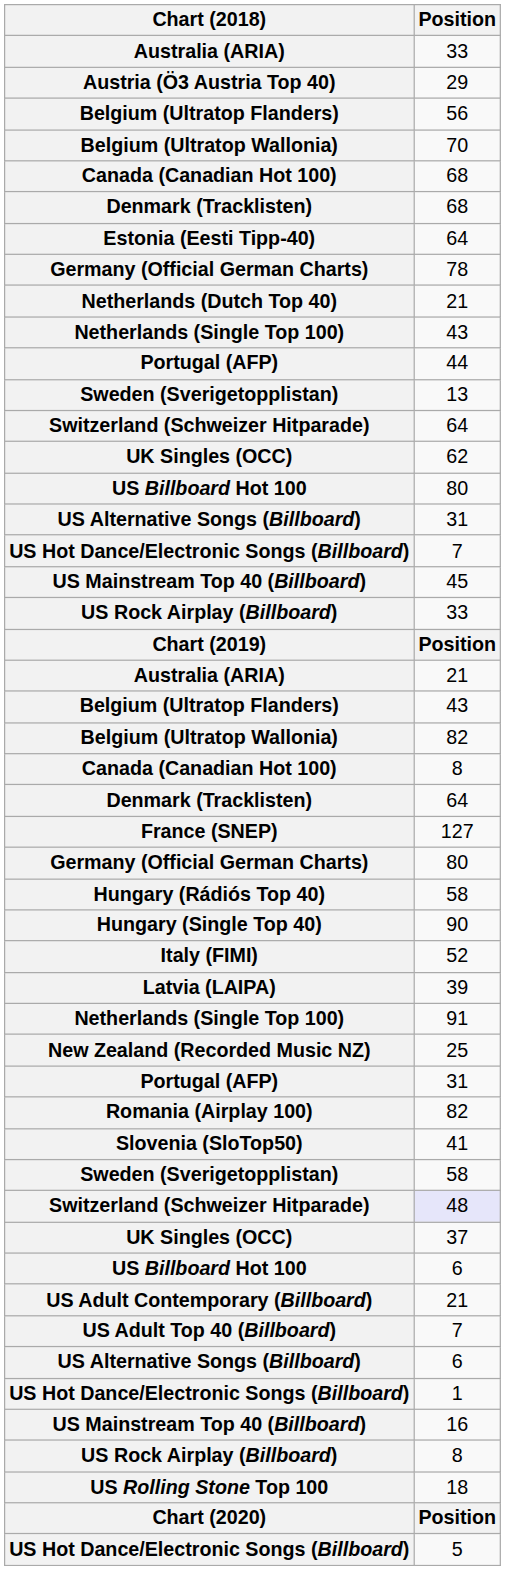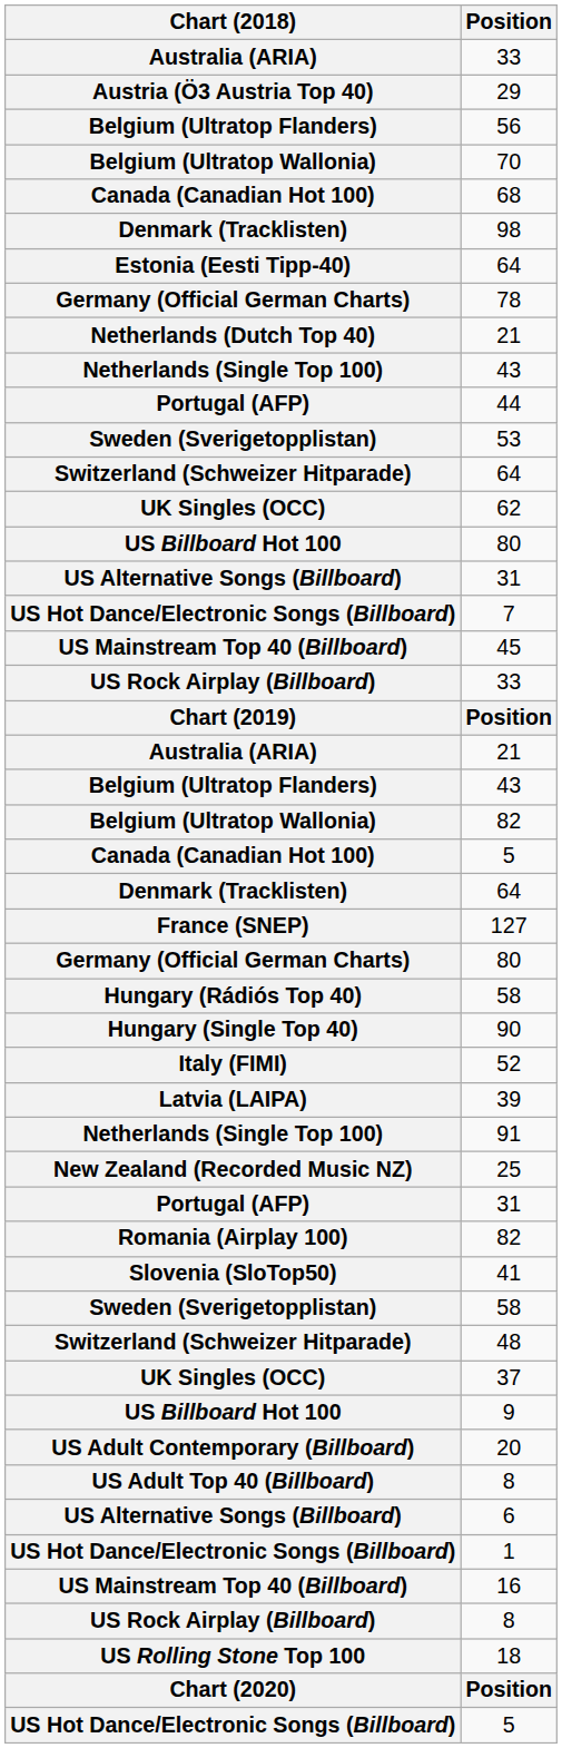row 7 | Position: 68 -> 98
row 13 | Position: 13 -> 53
row 25 | Position: 8 -> 5
row 39 | Position: lavender background -> no background
row 41 | Position: 6 -> 9
row 42 | Position: 21 -> 20
row 43 | Position: 7 -> 8
